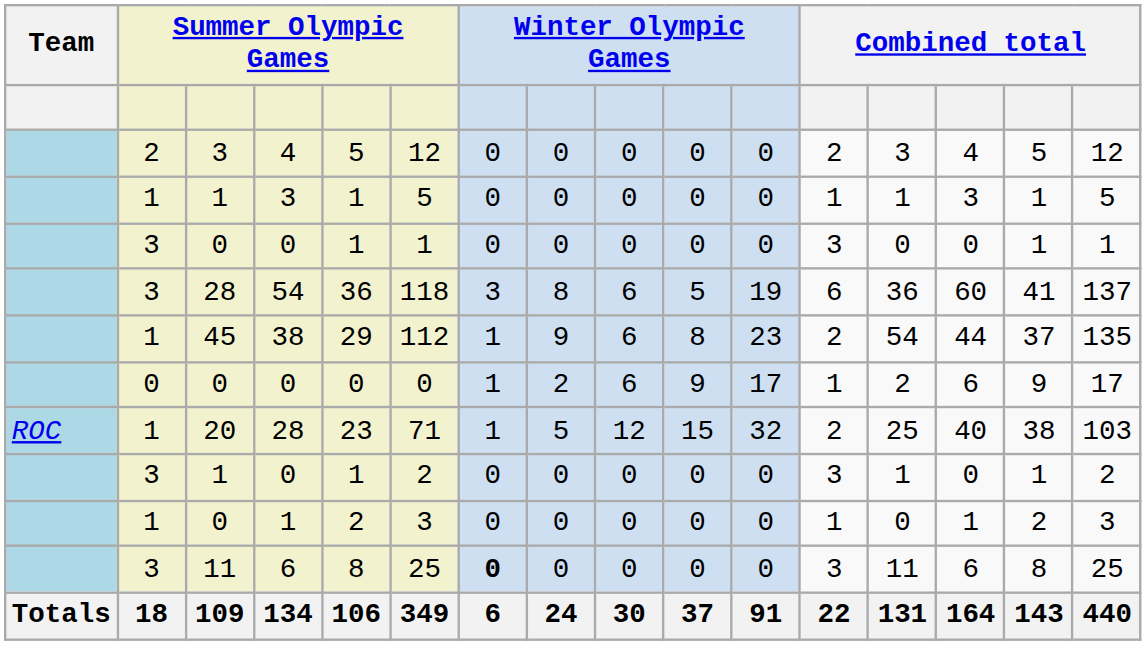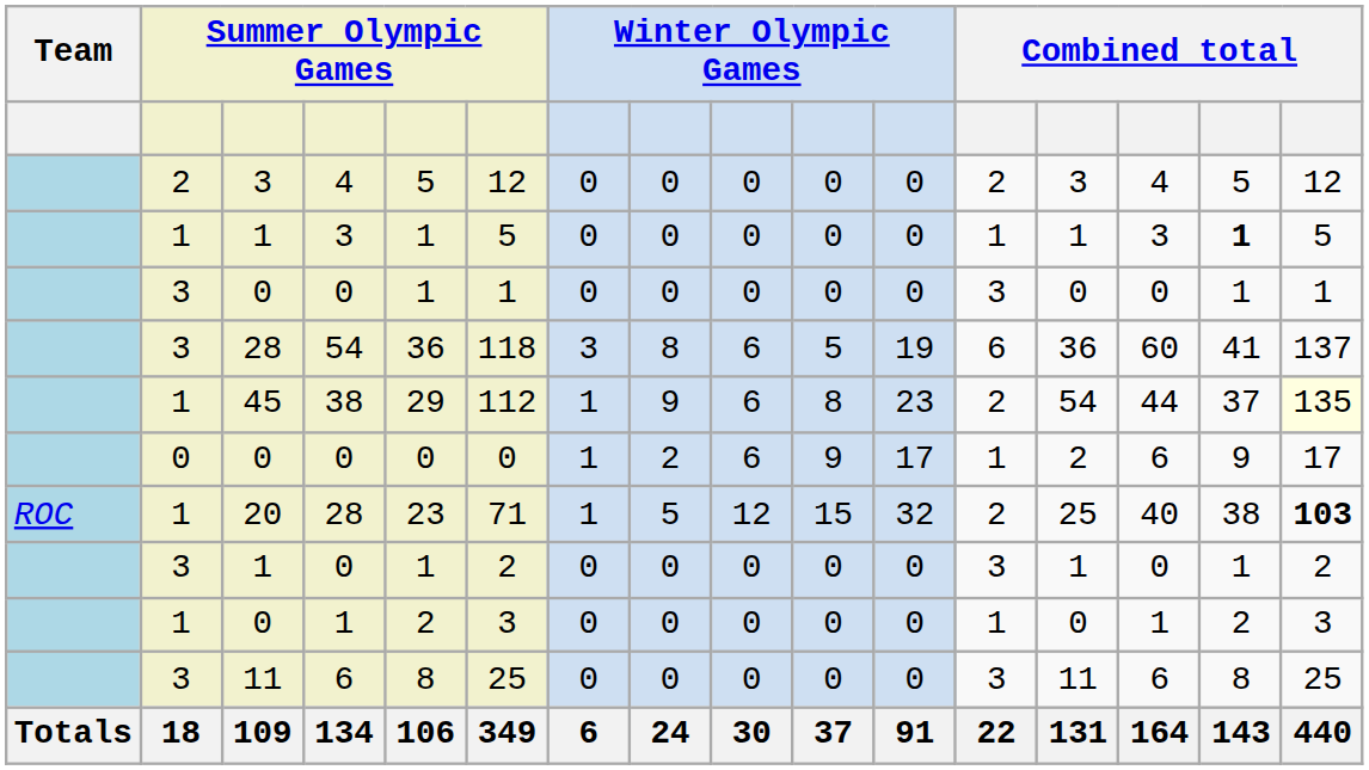row 4 | column 15: normal -> bold
row 7 | column 16: no background -> lightyellow background
row 9 | column 16: normal -> bold
row 12 | column 7: bold -> normal
